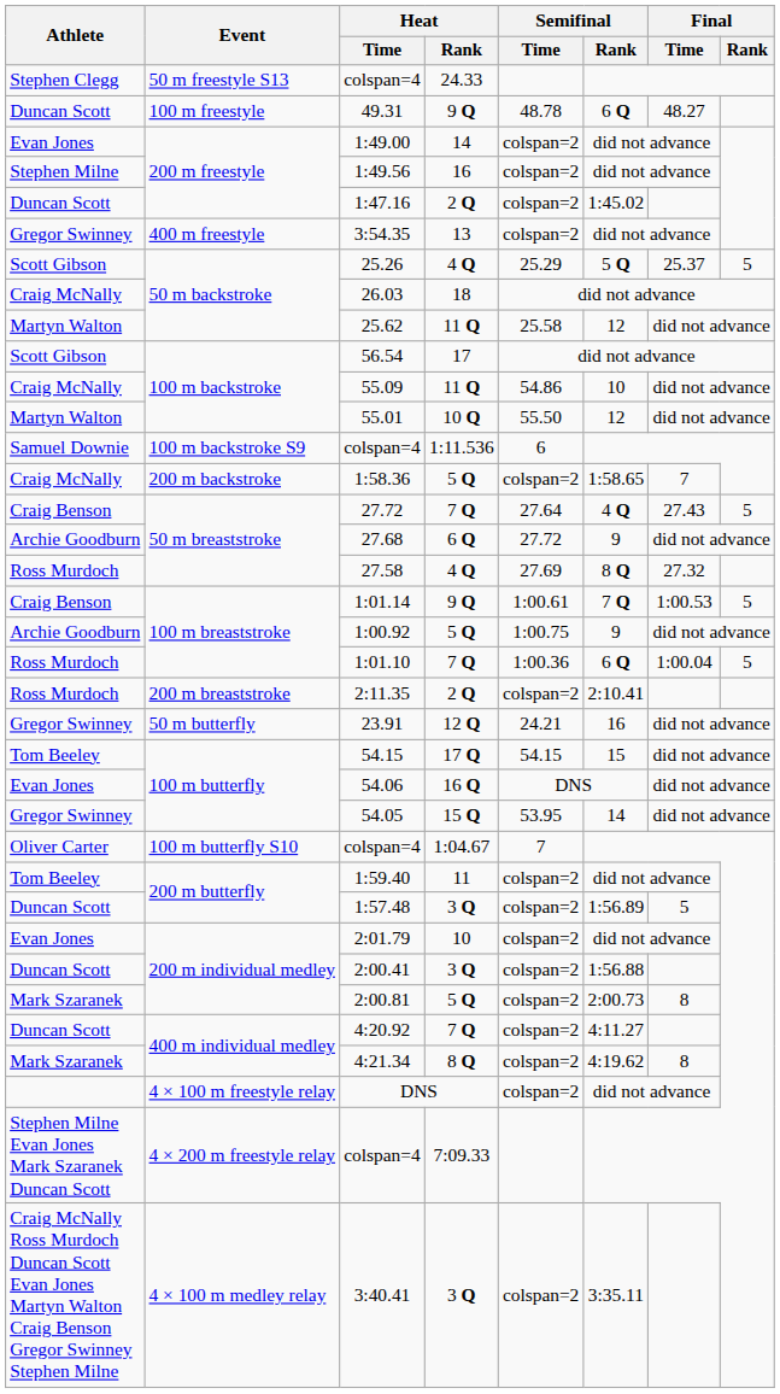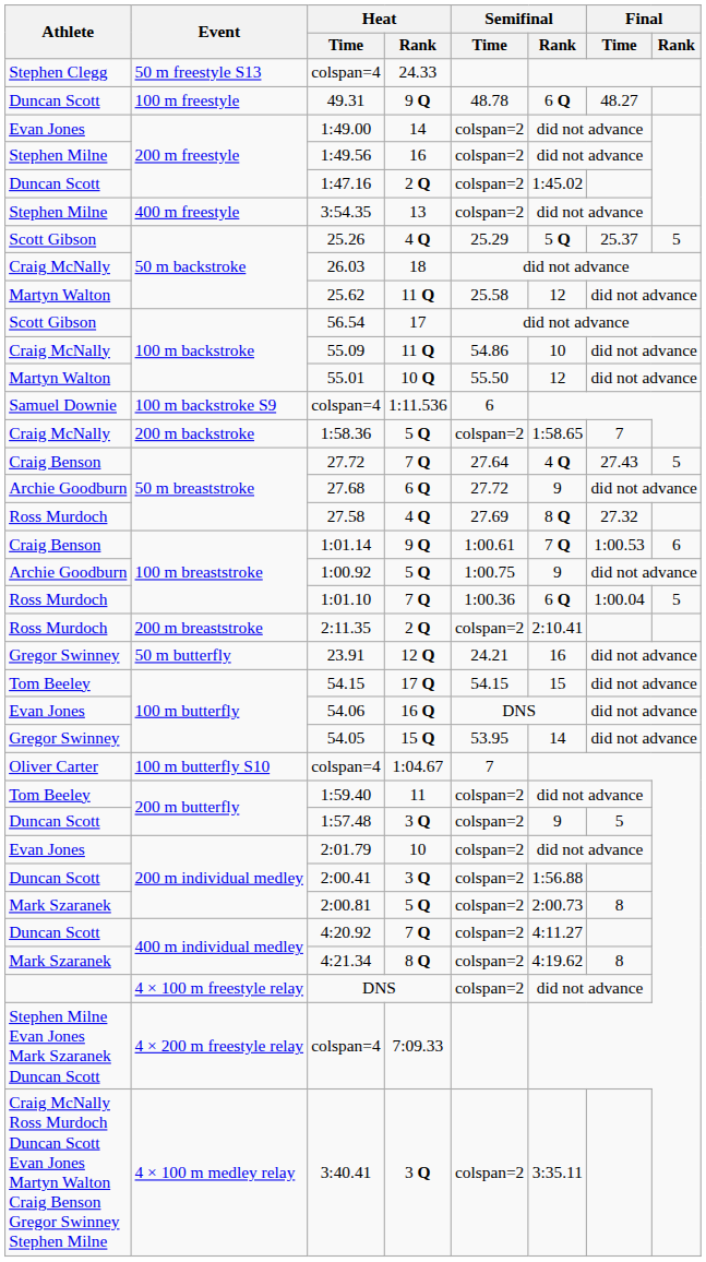3:54.35 | Athlete: Gregor Swinney -> Stephen Milne
1:01.14 | Final / Rank: 5 -> 6
1:57.48 | Semifinal / Rank: 1:56.89 -> 9
